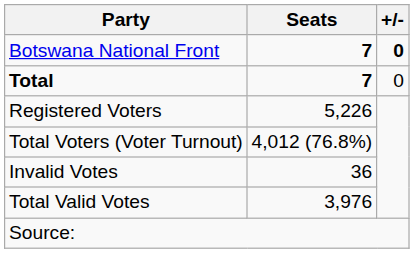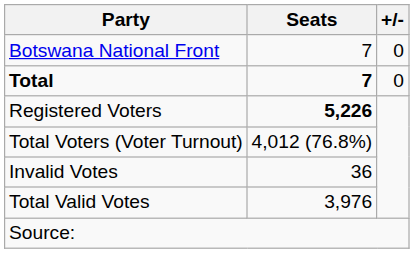Botswana National Front | Seats: bold -> normal
Botswana National Front | +/-: bold -> normal
Registered Voters | Seats: normal -> bold
